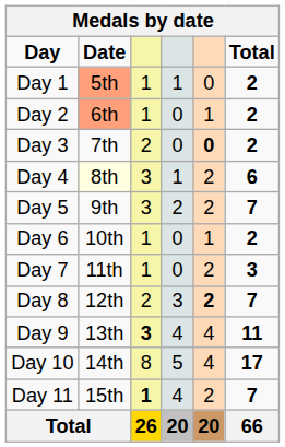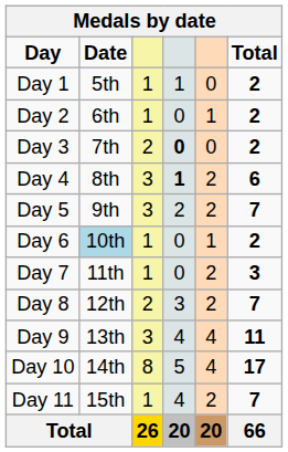Day 1 | Date: lightsalmon background -> no background
Day 2 | Date: lightsalmon background -> no background
Day 3 | column 4: normal -> bold
Day 3 | column 5: bold -> normal
Day 4 | Date: lightyellow background -> no background
Day 4 | column 4: normal -> bold
Day 6 | Date: no background -> lightblue background
Day 8 | column 5: bold -> normal
Day 9 | column 3: bold -> normal
Day 11 | column 3: bold -> normal
